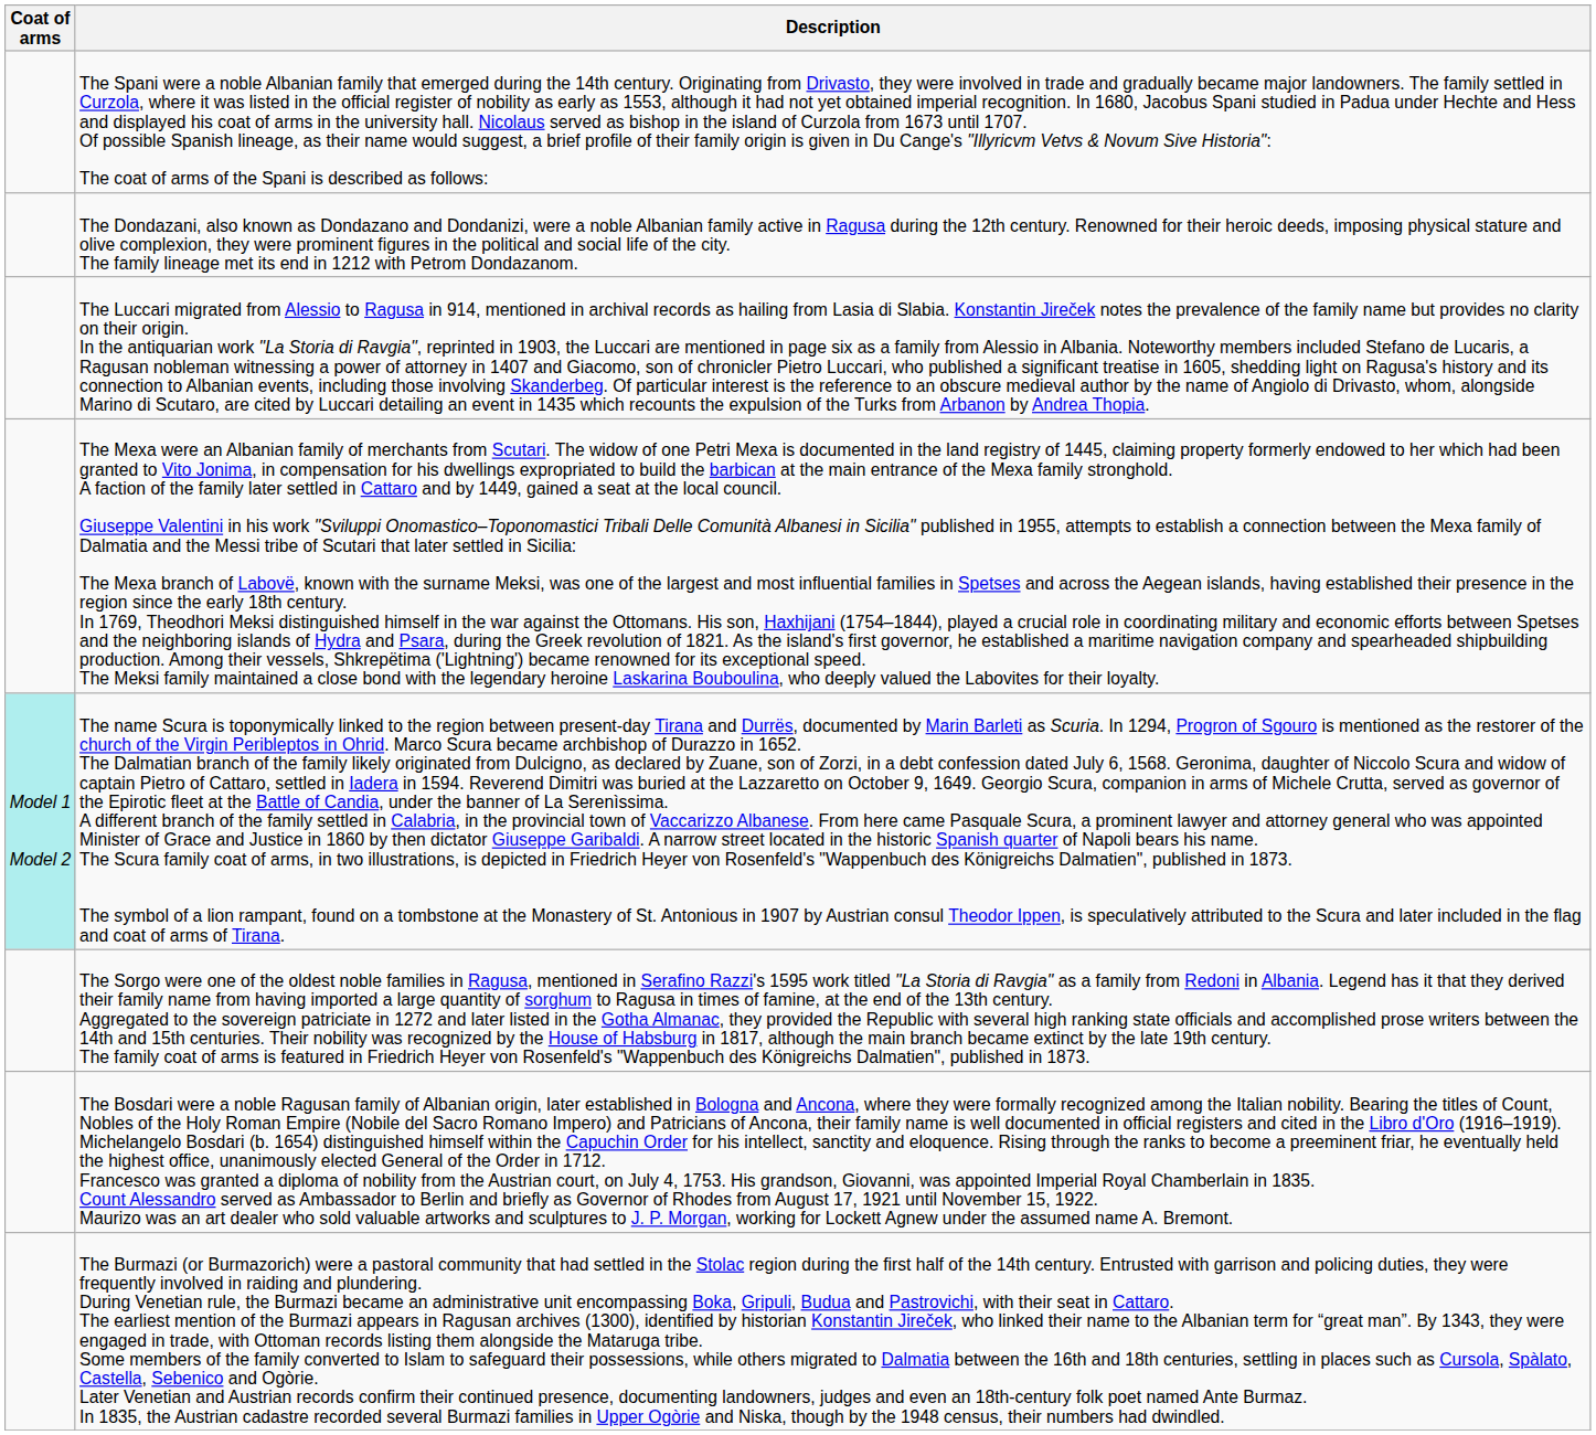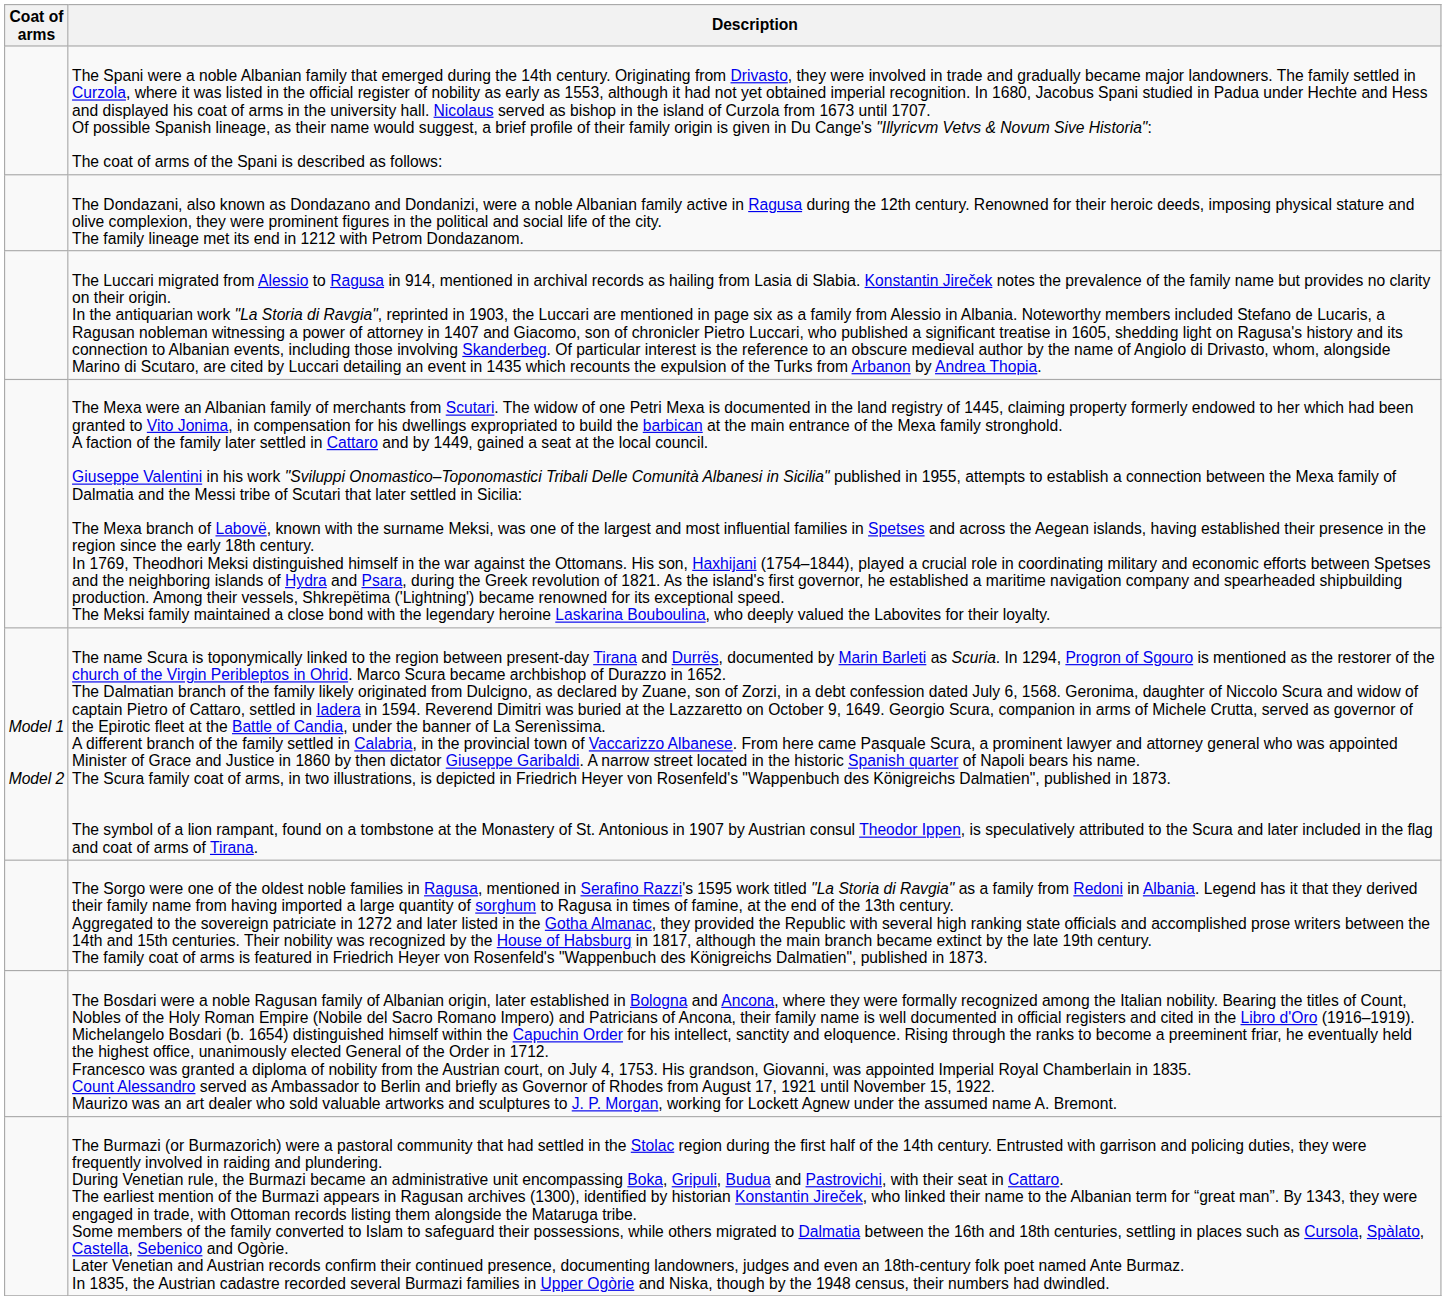row 6 | Coat of arms: paleturquoise background -> no background
